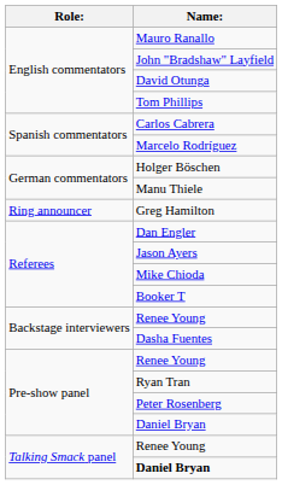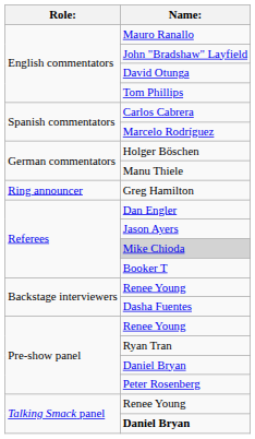row 13 | Name:: no background -> lightgrey background
row 19 | Name:: Peter Rosenberg -> Daniel Bryan
row 20 | Name:: Daniel Bryan -> Peter Rosenberg
